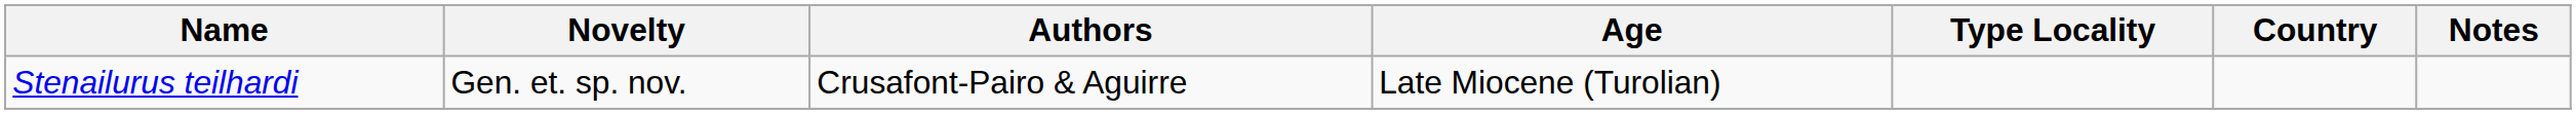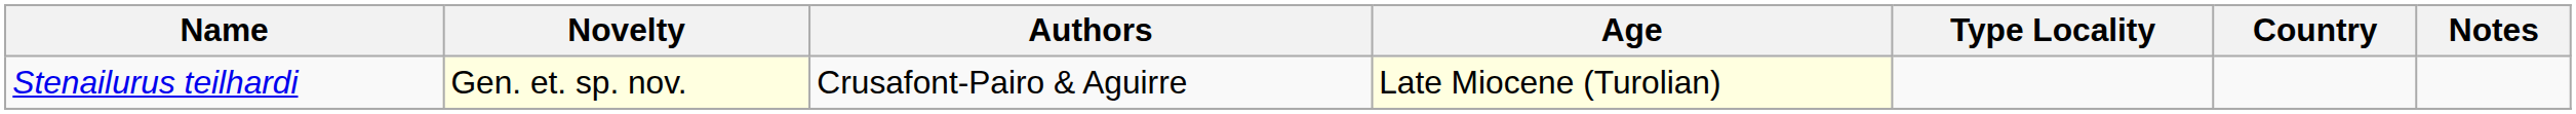Stenailurus teilhardi | Novelty: no background -> lightyellow background
Stenailurus teilhardi | Age: no background -> lightyellow background
